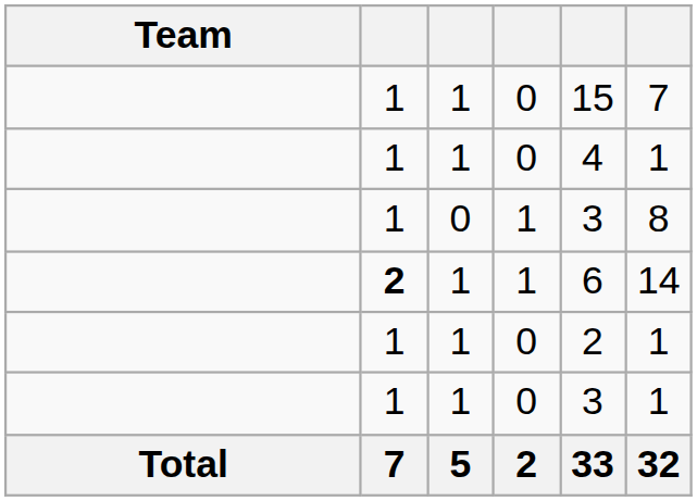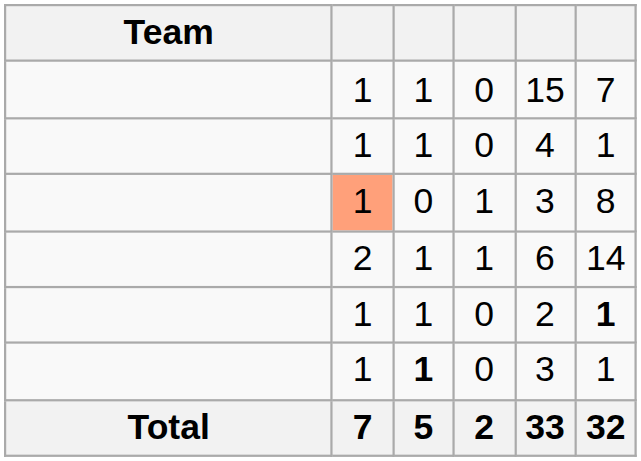row 4 | column 2: no background -> lightsalmon background
row 5 | column 2: bold -> normal
row 6 | column 6: normal -> bold
row 7 | column 3: normal -> bold
